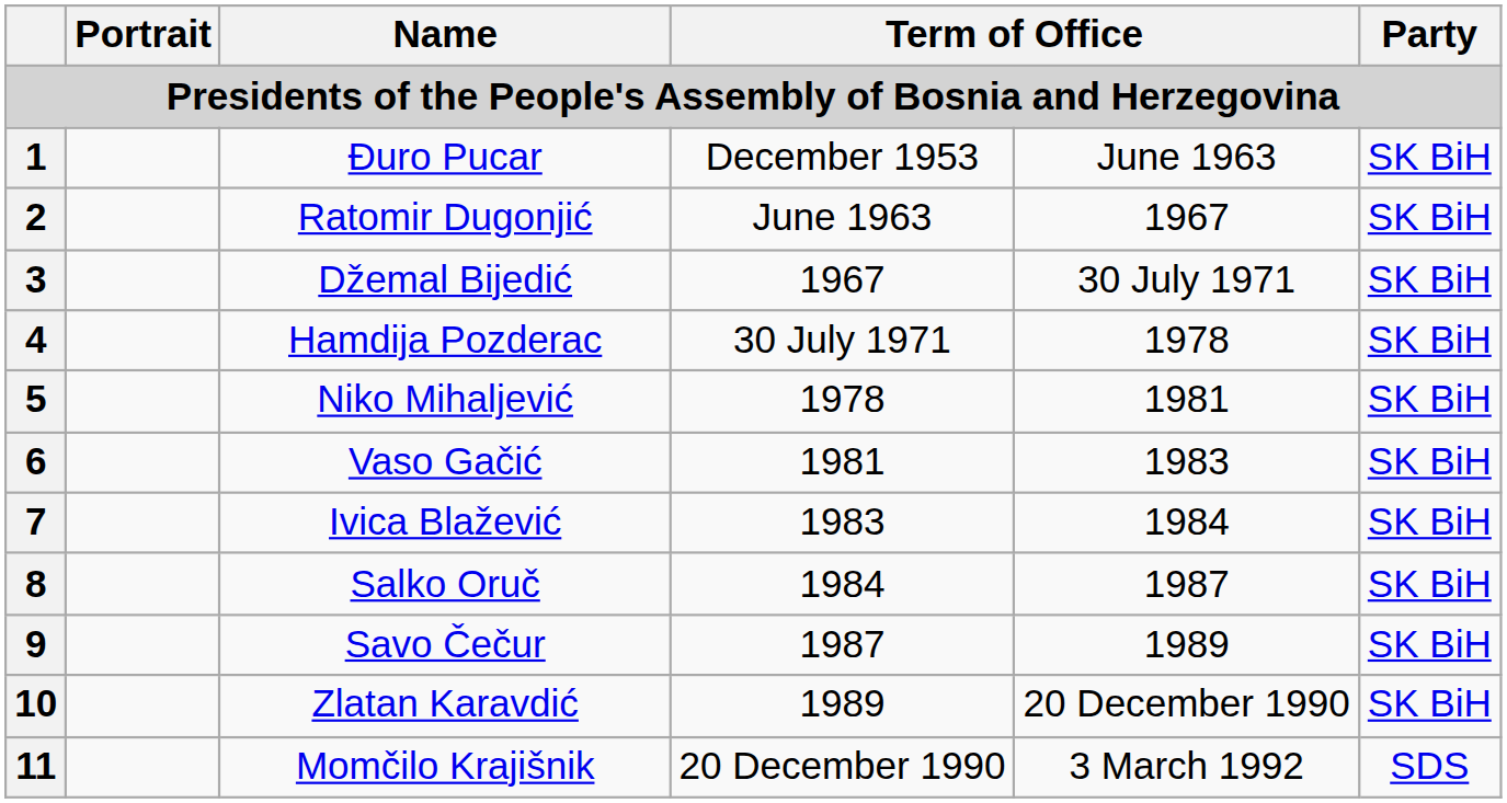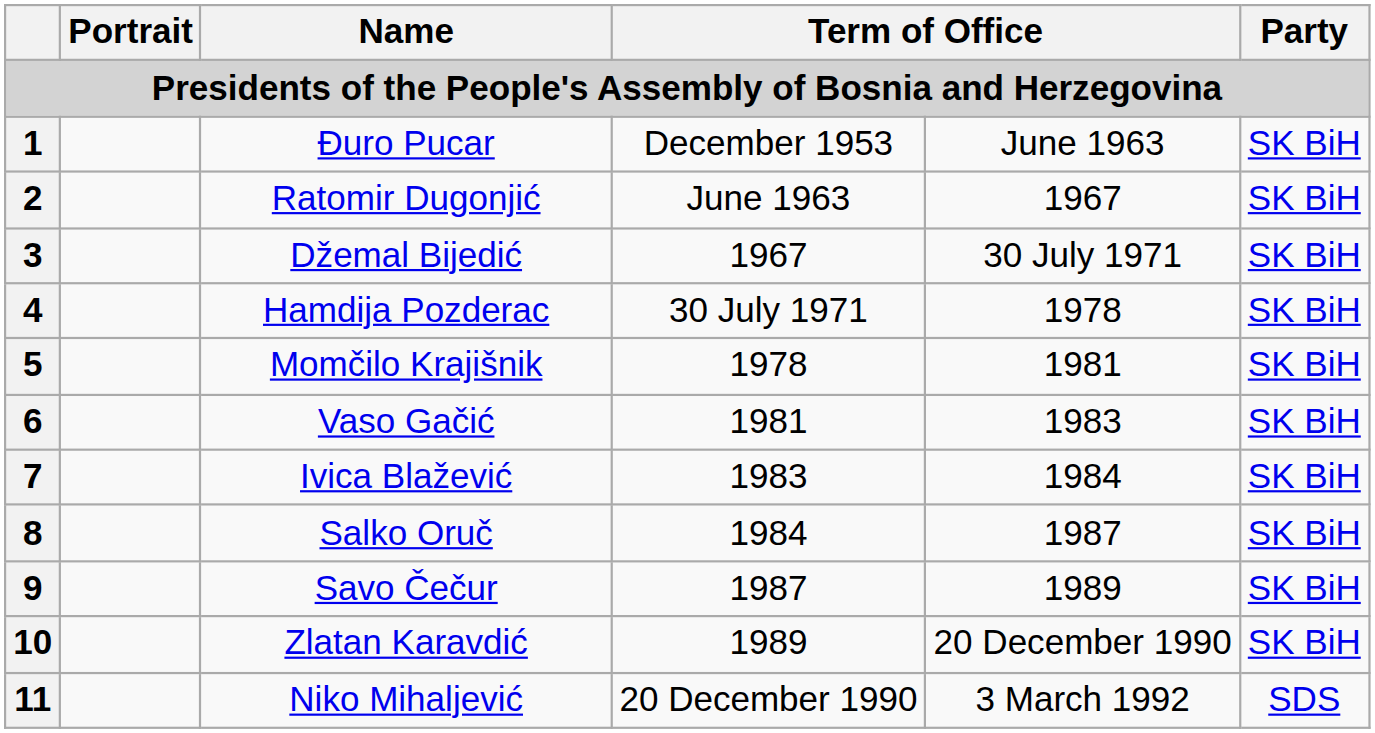5 | Name: Niko Mihaljević -> Momčilo Krajišnik
11 | Name: Momčilo Krajišnik -> Niko Mihaljević
